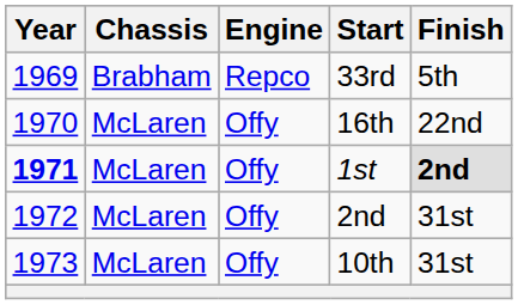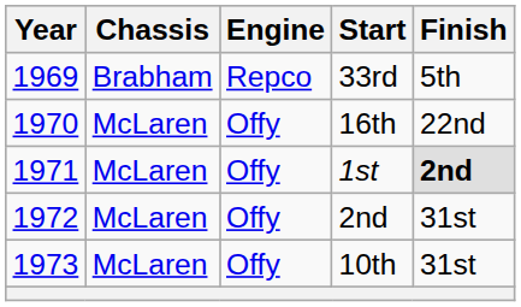1st | Year: bold -> normal
